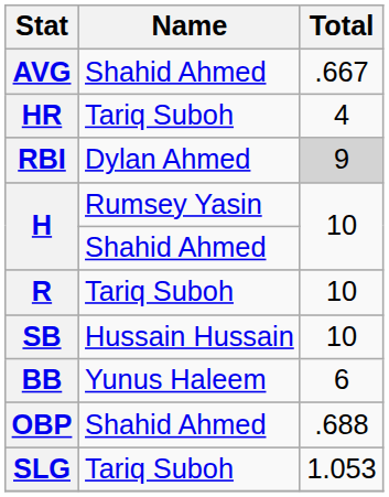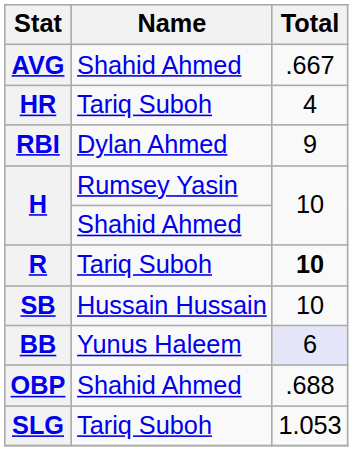RBI | Total: lightgrey background -> no background
R | Total: normal -> bold
BB | Total: no background -> lavender background
